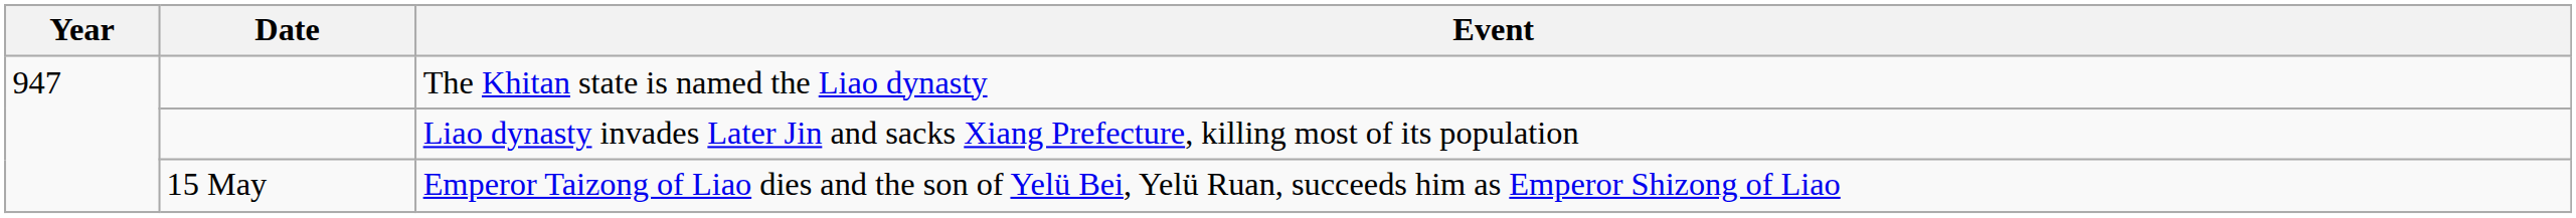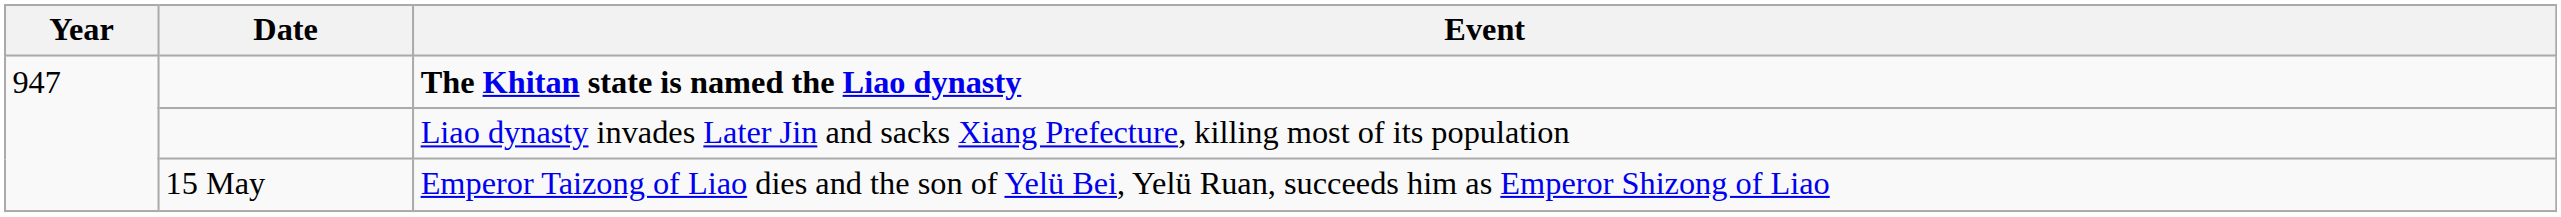The Khitan state is named the Liao dynasty | Event: normal -> bold
